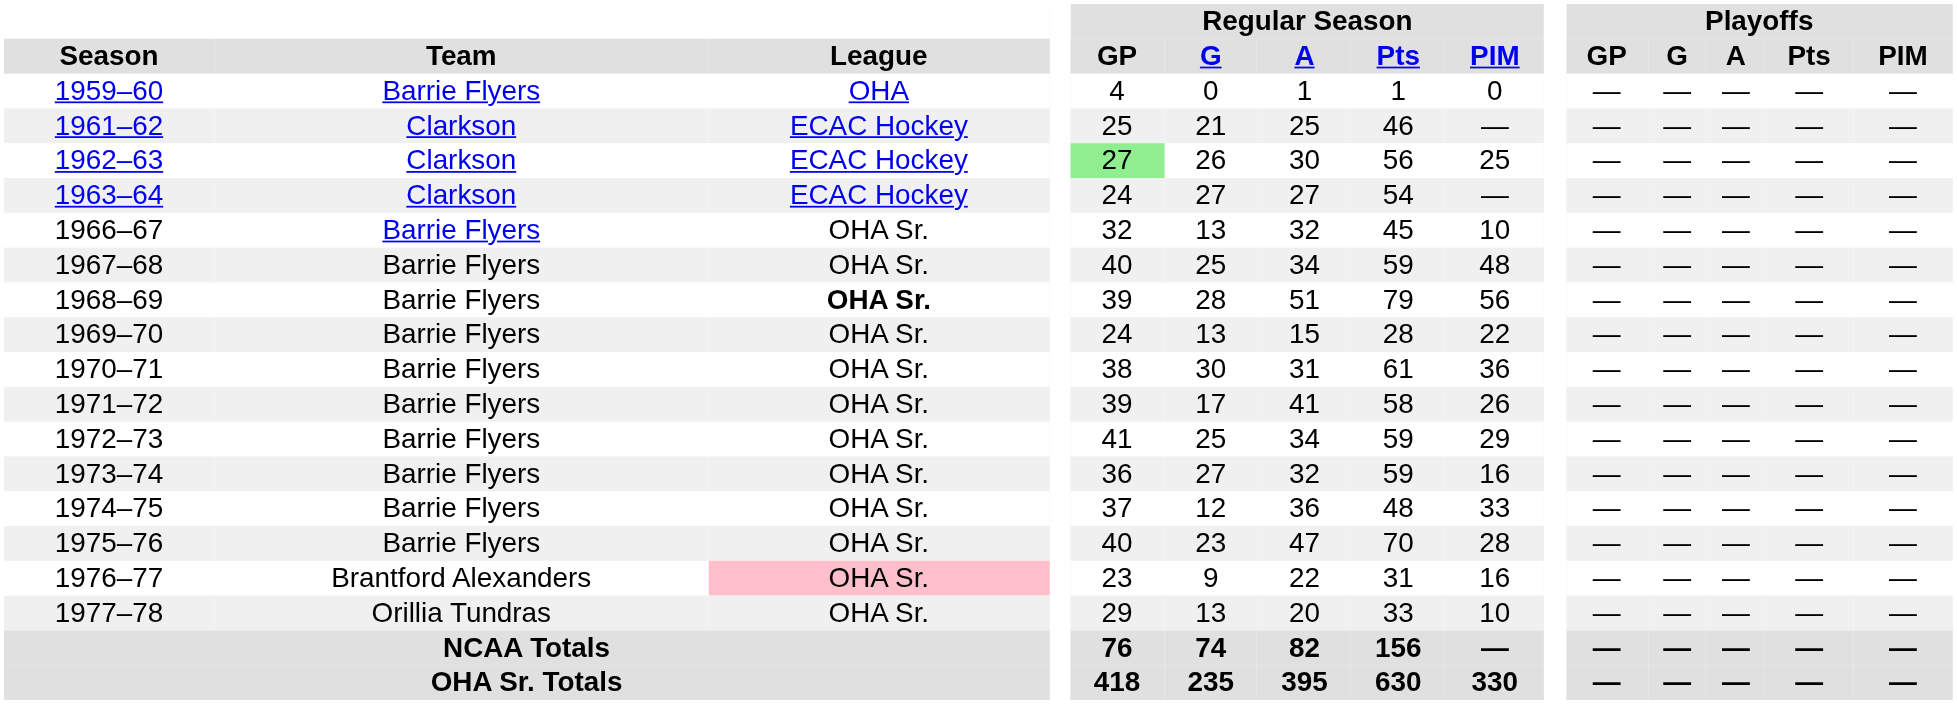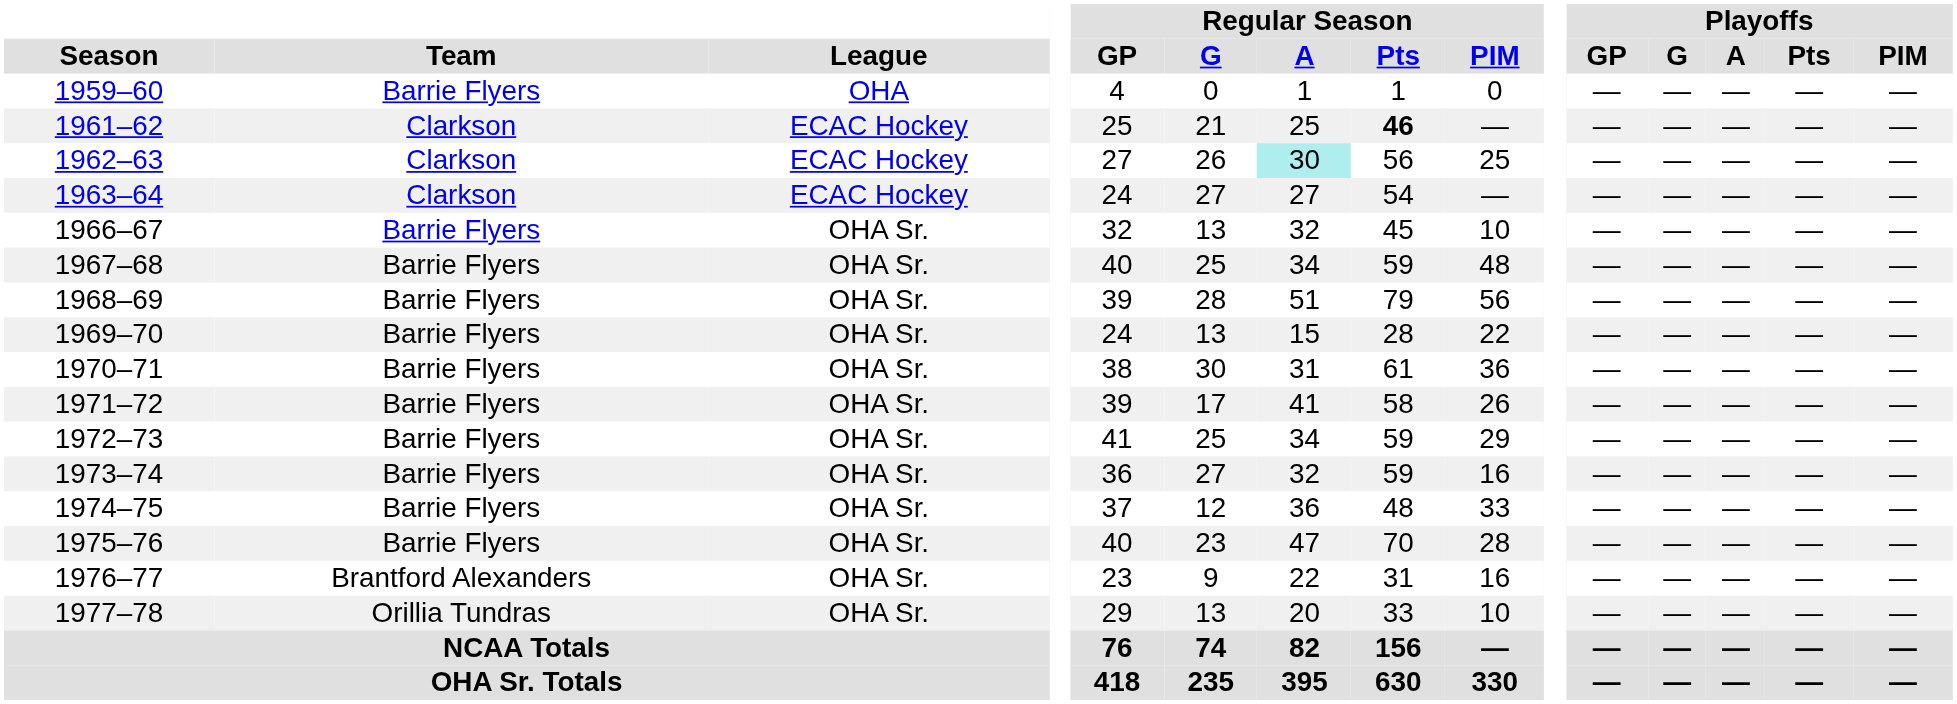1961–62 | Regular Season / Pts: normal -> bold
1962–63 | Regular Season / GP: lightgreen background -> no background
1962–63 | Regular Season / A: no background -> paleturquoise background
1968–69 | League: bold -> normal
1976–77 | League: pink background -> no background
